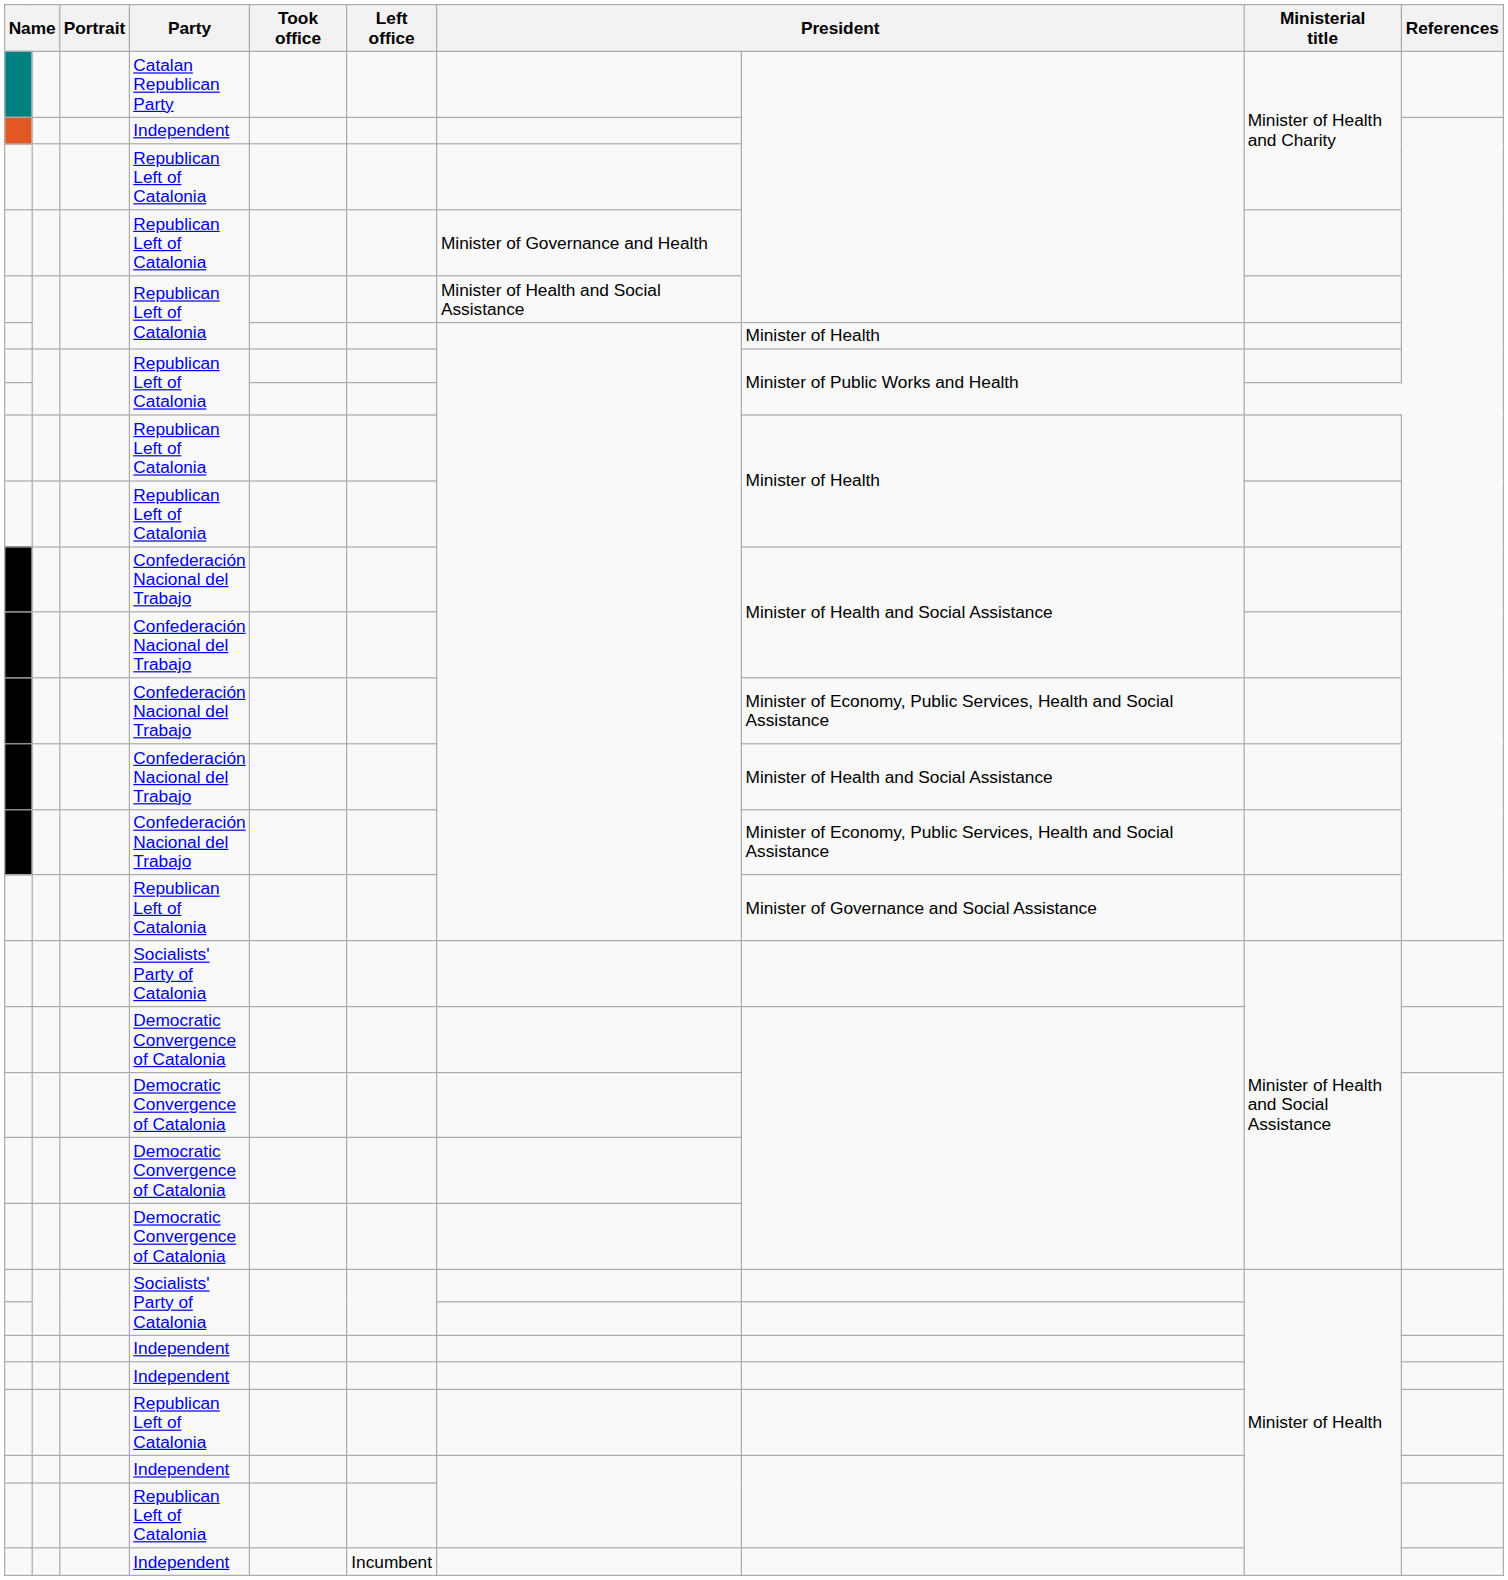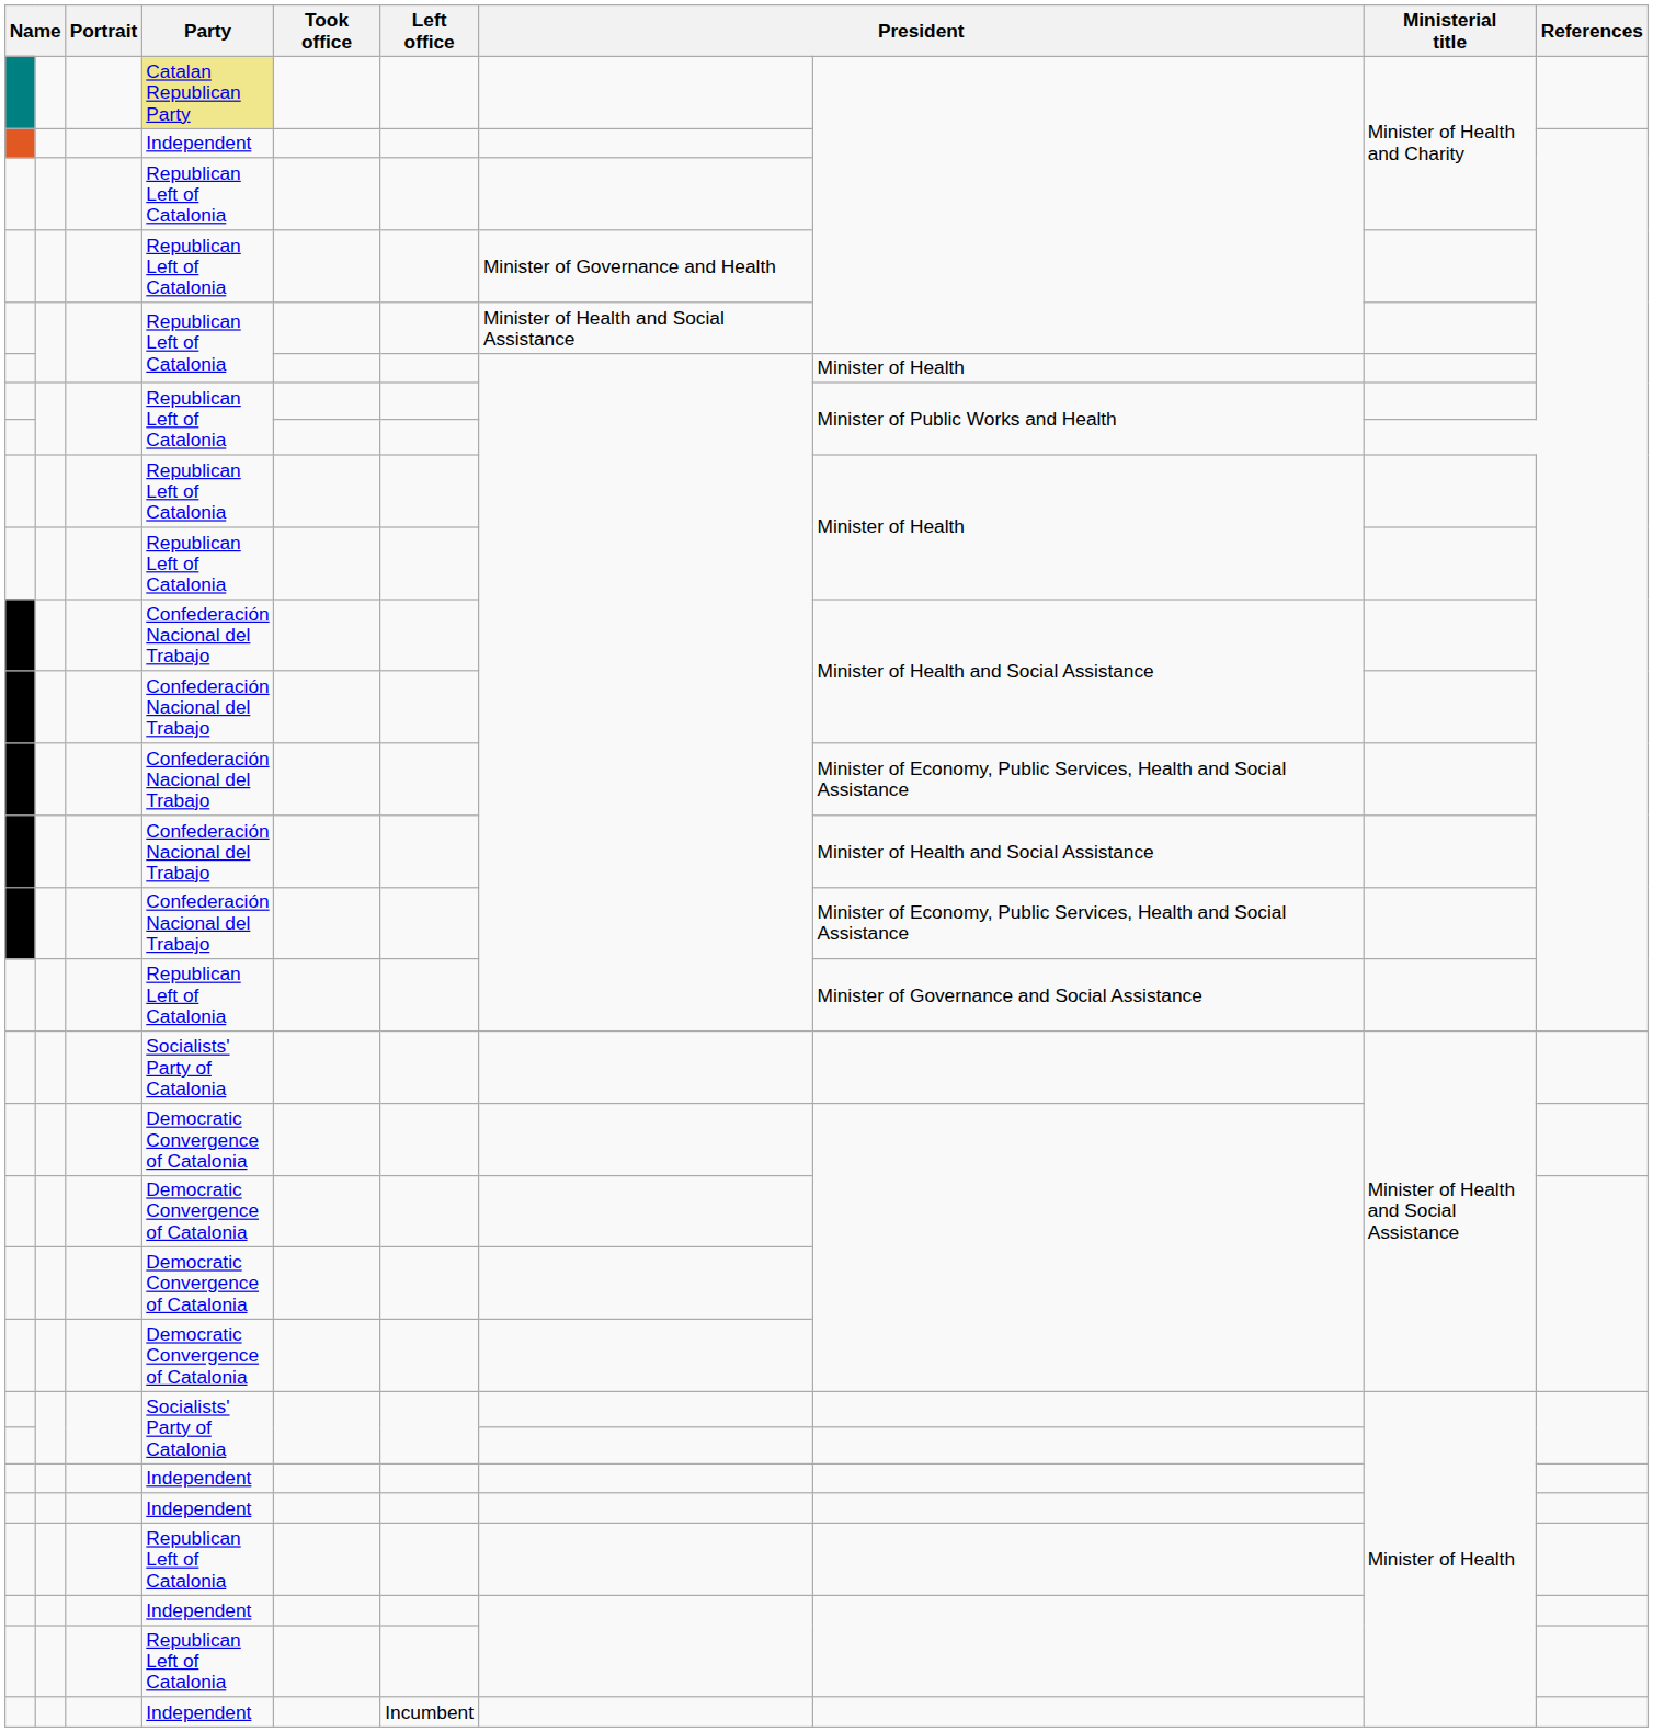Catalan Republican Party | Party: no background -> khaki background
